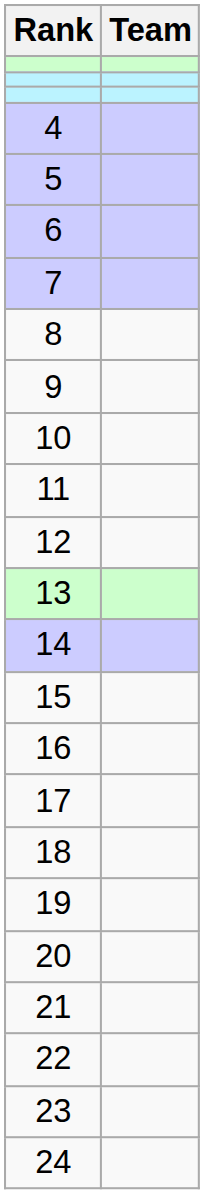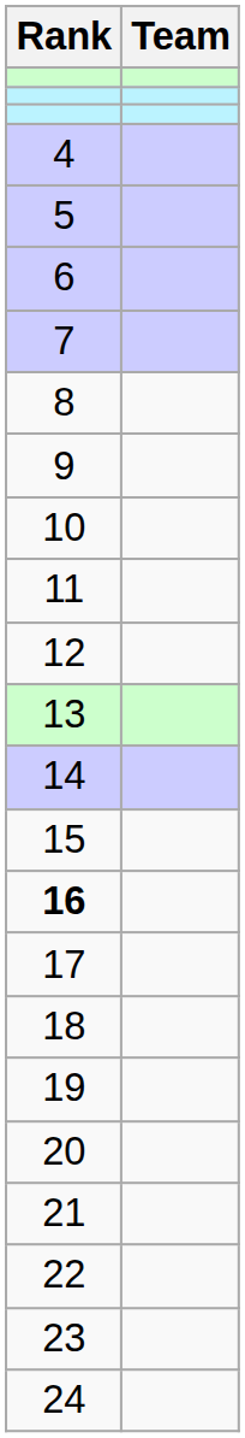row 17 | Rank: normal -> bold
